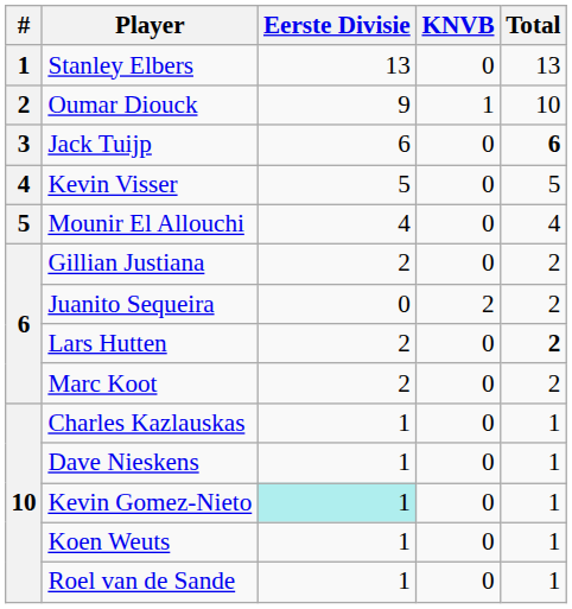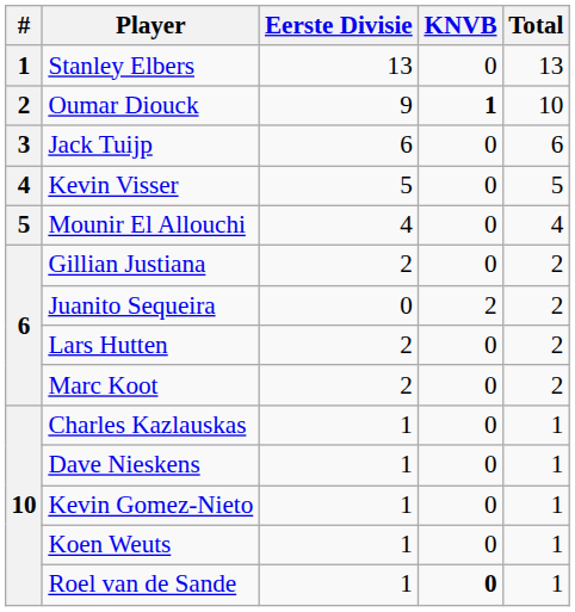Oumar Diouck | KNVB: normal -> bold
Jack Tuijp | Total: bold -> normal
Lars Hutten | Total: bold -> normal
Kevin Gomez-Nieto | Eerste Divisie: paleturquoise background -> no background
Roel van de Sande | KNVB: normal -> bold
